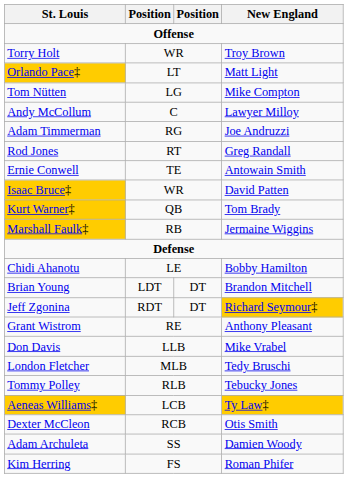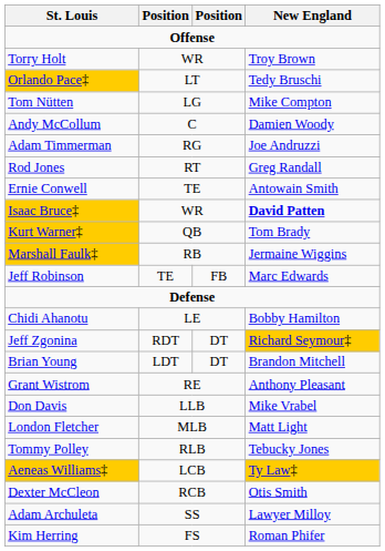Orlando Pace‡ | New England: Matt Light -> Tedy Bruschi
Andy McCollum | New England: Lawyer Milloy -> Damien Woody
Isaac Bruce‡ | New England: normal -> bold
+ row: Jeff Robinson | TE | FB | Marc Edwards
rows swapped: Brian Young <-> Jeff Zgonina
London Fletcher | New England: Tedy Bruschi -> Matt Light
Adam Archuleta | New England: Damien Woody -> Lawyer Milloy
